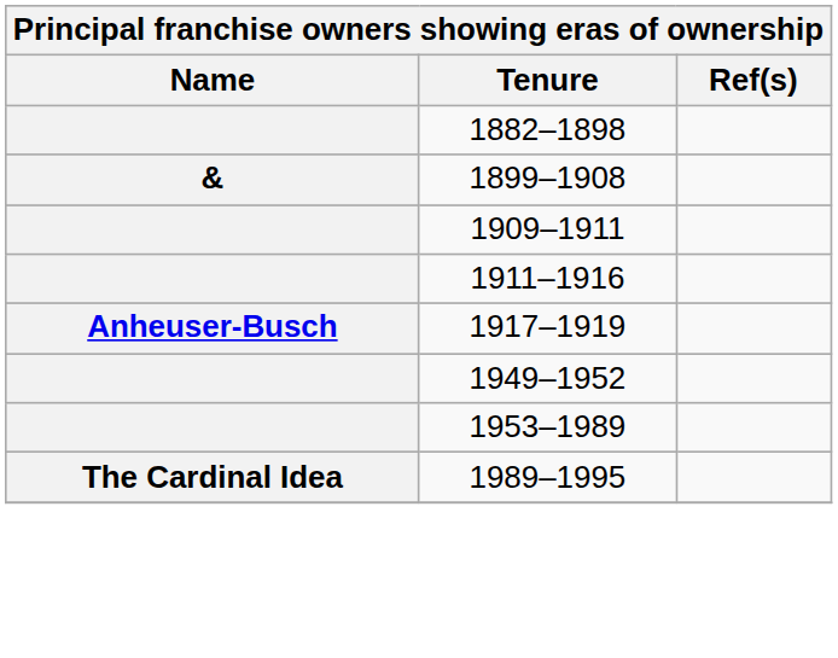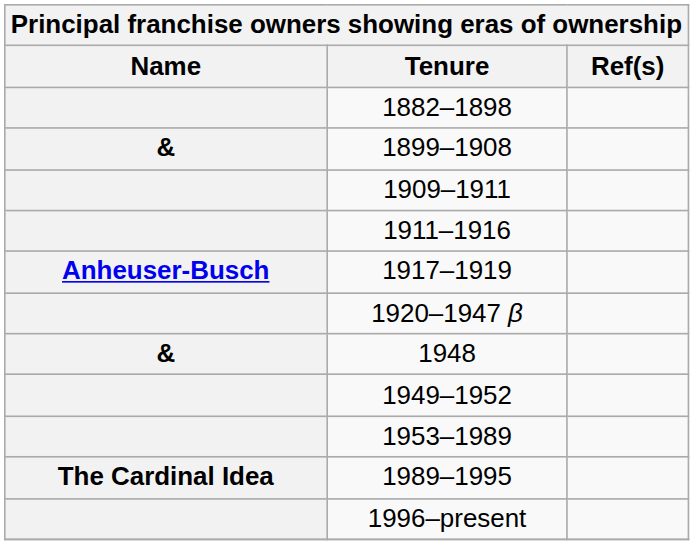+ row: 1920–1947 β
+ row: & | 1948
+ row: 1996–present
